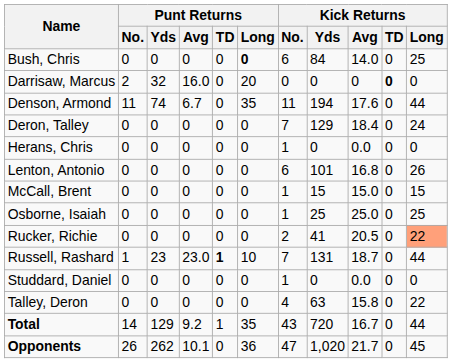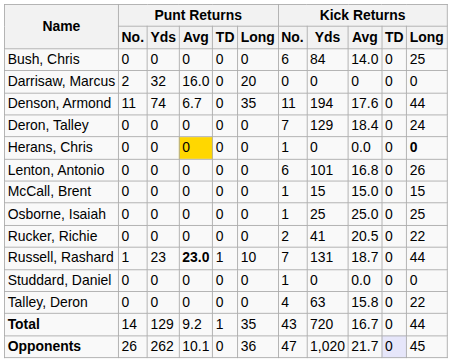Bush, Chris | Punt Returns / Long: bold -> normal
Darrisaw, Marcus | Kick Returns / TD: bold -> normal
Herans, Chris | Punt Returns / Avg: no background -> gold background
Herans, Chris | Kick Returns / Long: normal -> bold
Rucker, Richie | Kick Returns / Long: lightsalmon background -> no background
Russell, Rashard | Punt Returns / Avg: normal -> bold
Russell, Rashard | Punt Returns / TD: bold -> normal
Opponents | Kick Returns / TD: no background -> lavender background
